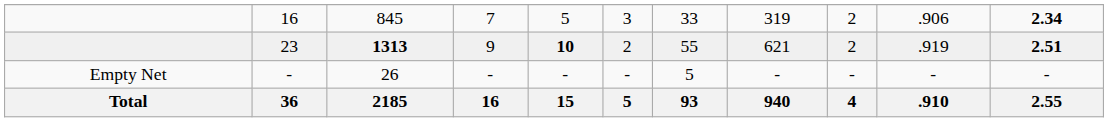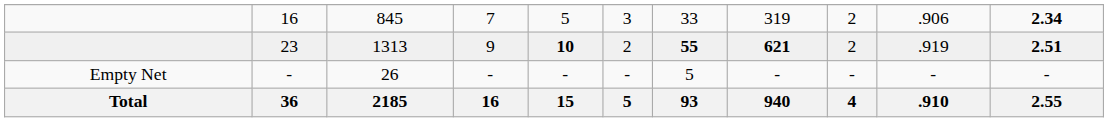23 | column 3: bold -> normal
23 | column 7: normal -> bold
23 | column 8: normal -> bold
